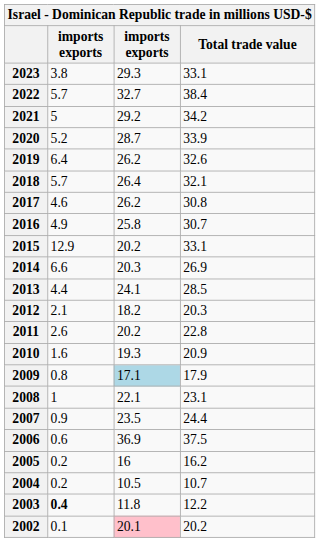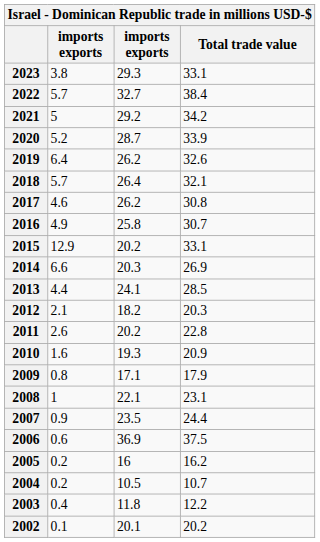2009 | column 3: lightblue background -> no background
2003 | column 2: bold -> normal
2002 | column 3: pink background -> no background
